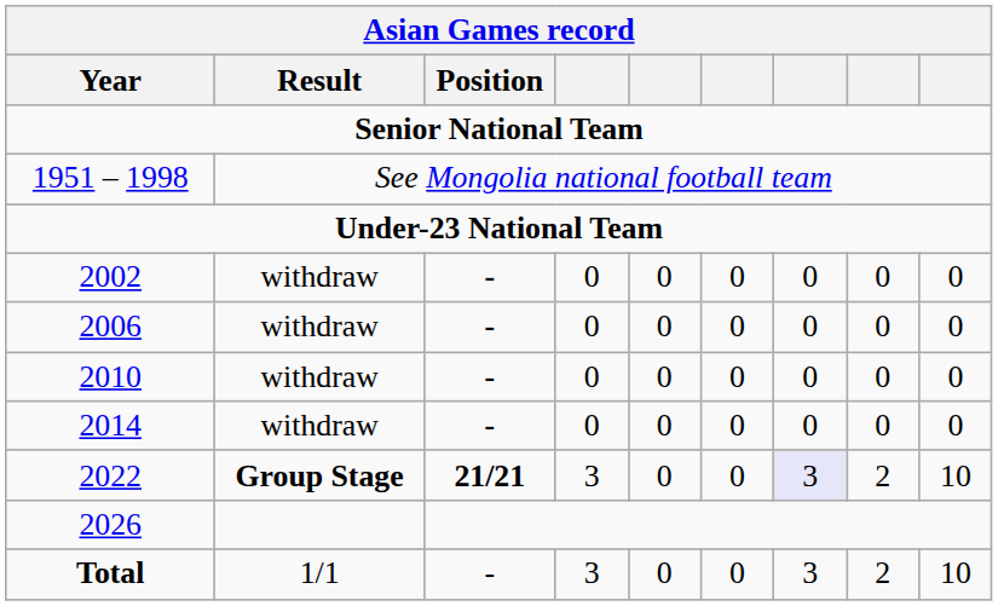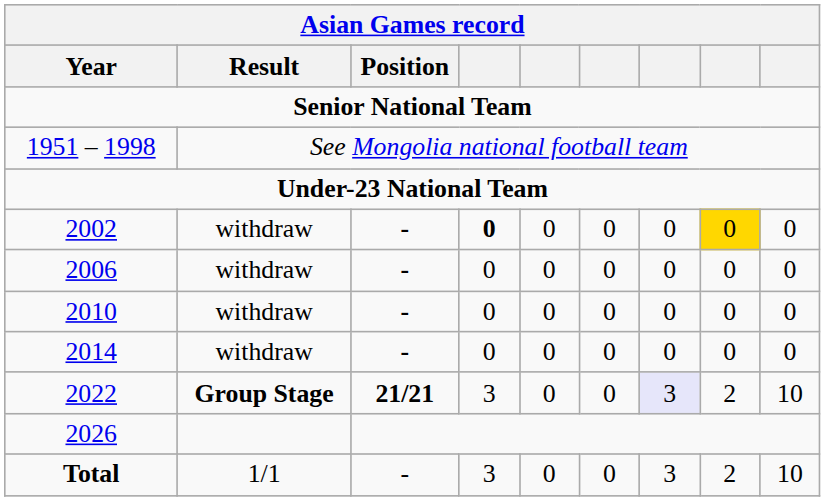2002 | column 4: normal -> bold
2002 | column 8: no background -> gold background
